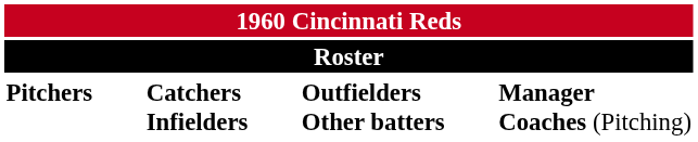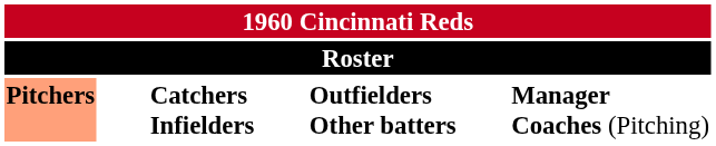Pitchers | column 1: no background -> lightsalmon background
